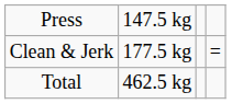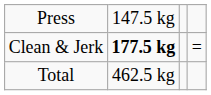Clean & Jerk | column 2: normal -> bold
